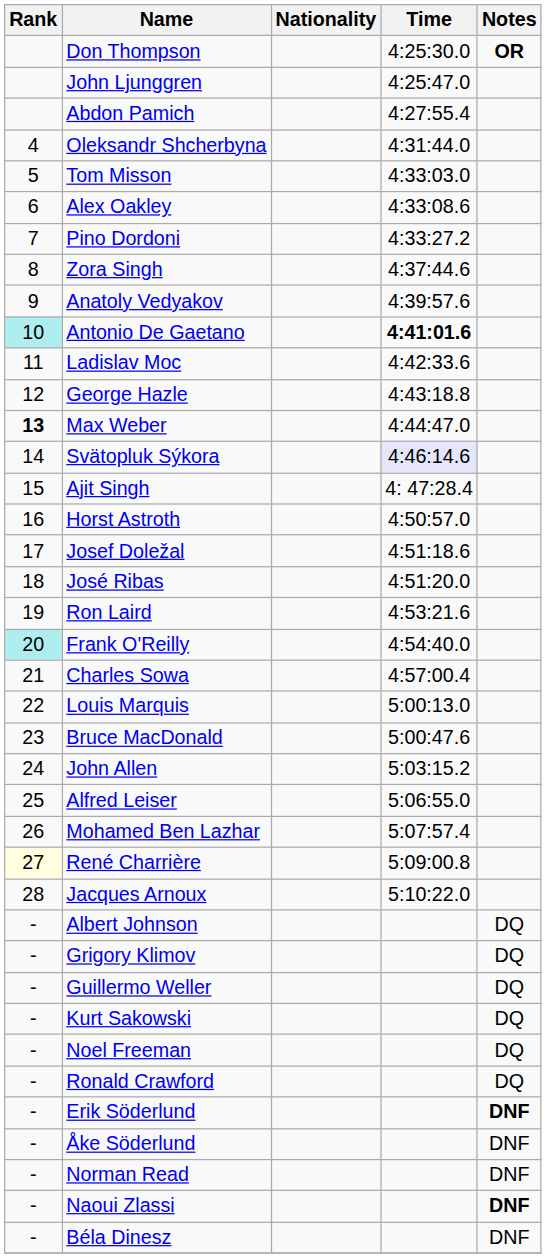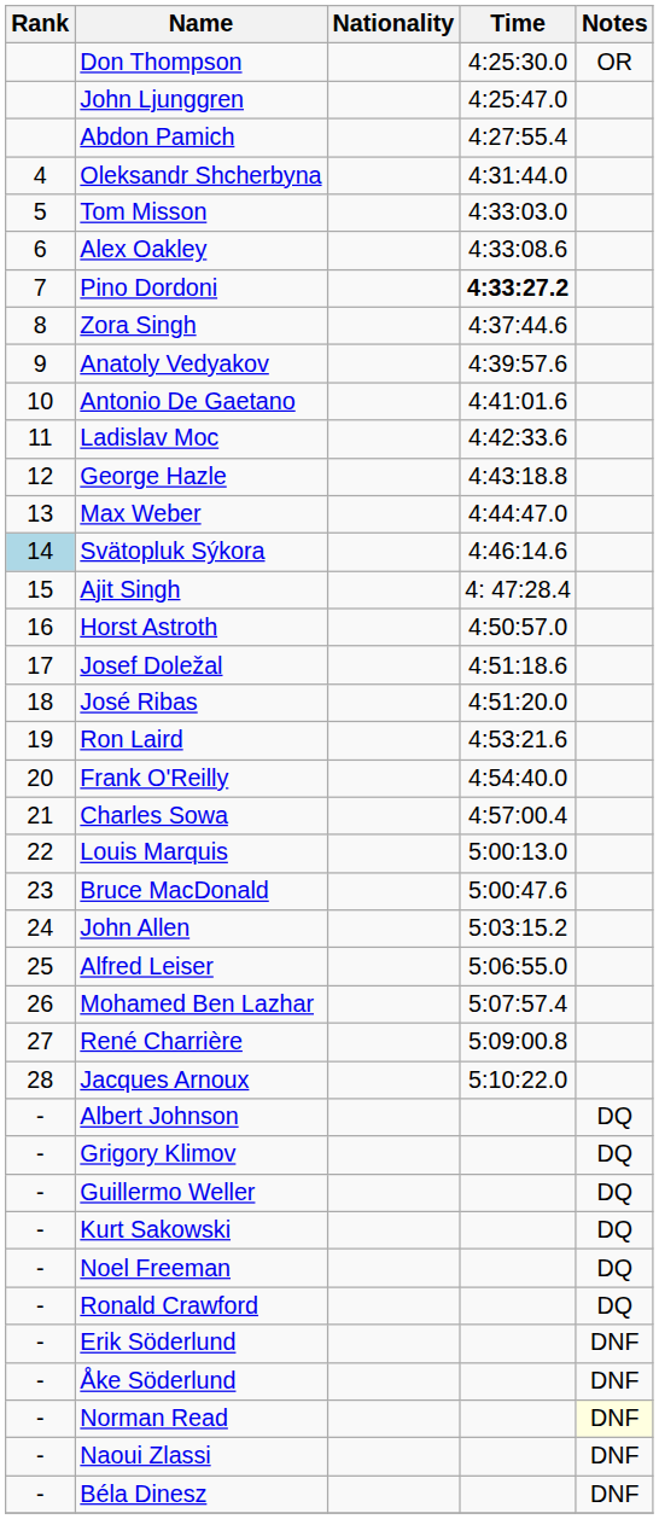Don Thompson | Notes: bold -> normal
Pino Dordoni | Time: normal -> bold
Antonio De Gaetano | Rank: paleturquoise background -> no background
Antonio De Gaetano | Time: bold -> normal
Max Weber | Rank: bold -> normal
Svätopluk Sýkora | Rank: no background -> lightblue background
Svätopluk Sýkora | Time: lavender background -> no background
Frank O'Reilly | Rank: paleturquoise background -> no background
René Charrière | Rank: lightyellow background -> no background
Erik Söderlund | Notes: bold -> normal
Norman Read | Notes: no background -> lightyellow background
Naoui Zlassi | Notes: bold -> normal
